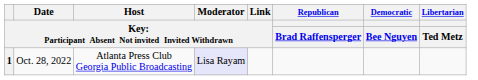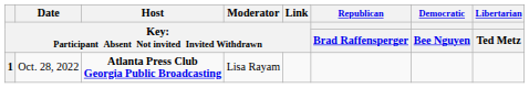1 | column 3: normal -> bold
1 | column 4: lavender background -> no background
